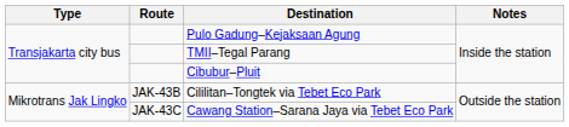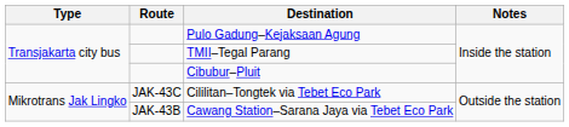Cililitan–Tongtek via Tebet Eco Park | Route: JAK-43B -> JAK-43C
Cawang Station–Sarana Jaya via Tebet Eco Park | Route: JAK-43C -> JAK-43B
